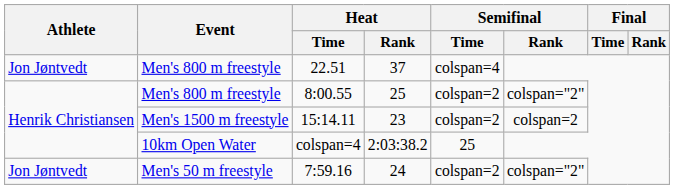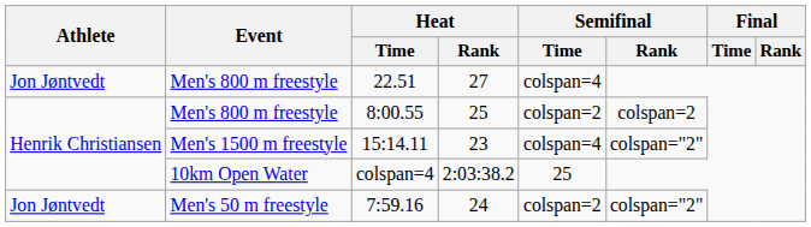22.51 | Heat / Rank: 37 -> 27
8:00.55 | Semifinal / Rank: colspan="2" -> colspan=2
15:14.11 | Semifinal / Time: colspan=2 -> colspan=4
15:14.11 | Semifinal / Rank: colspan=2 -> colspan="2"
